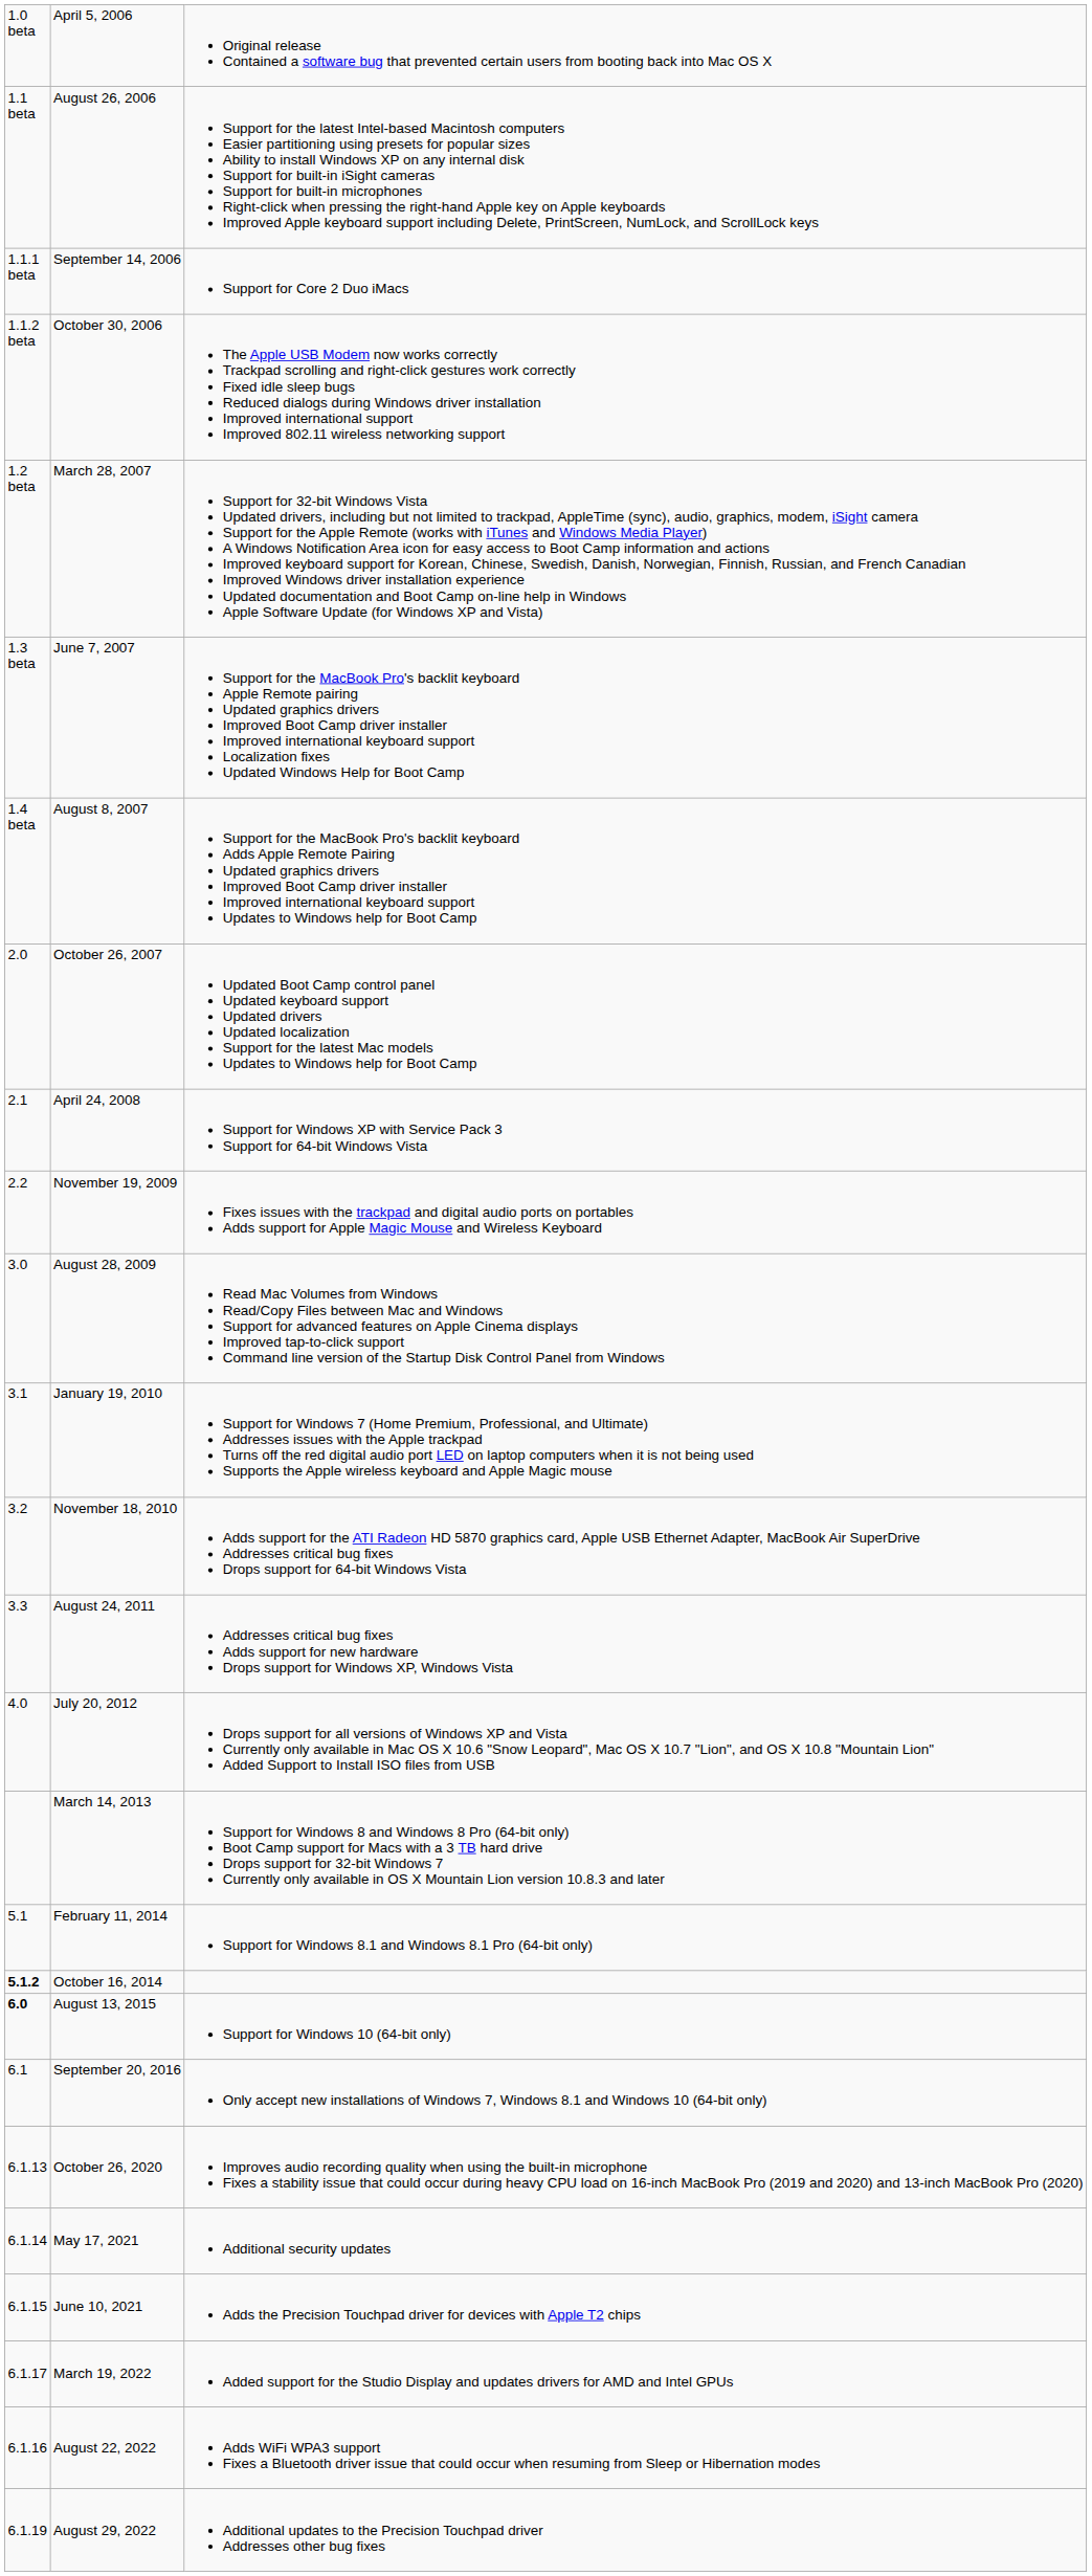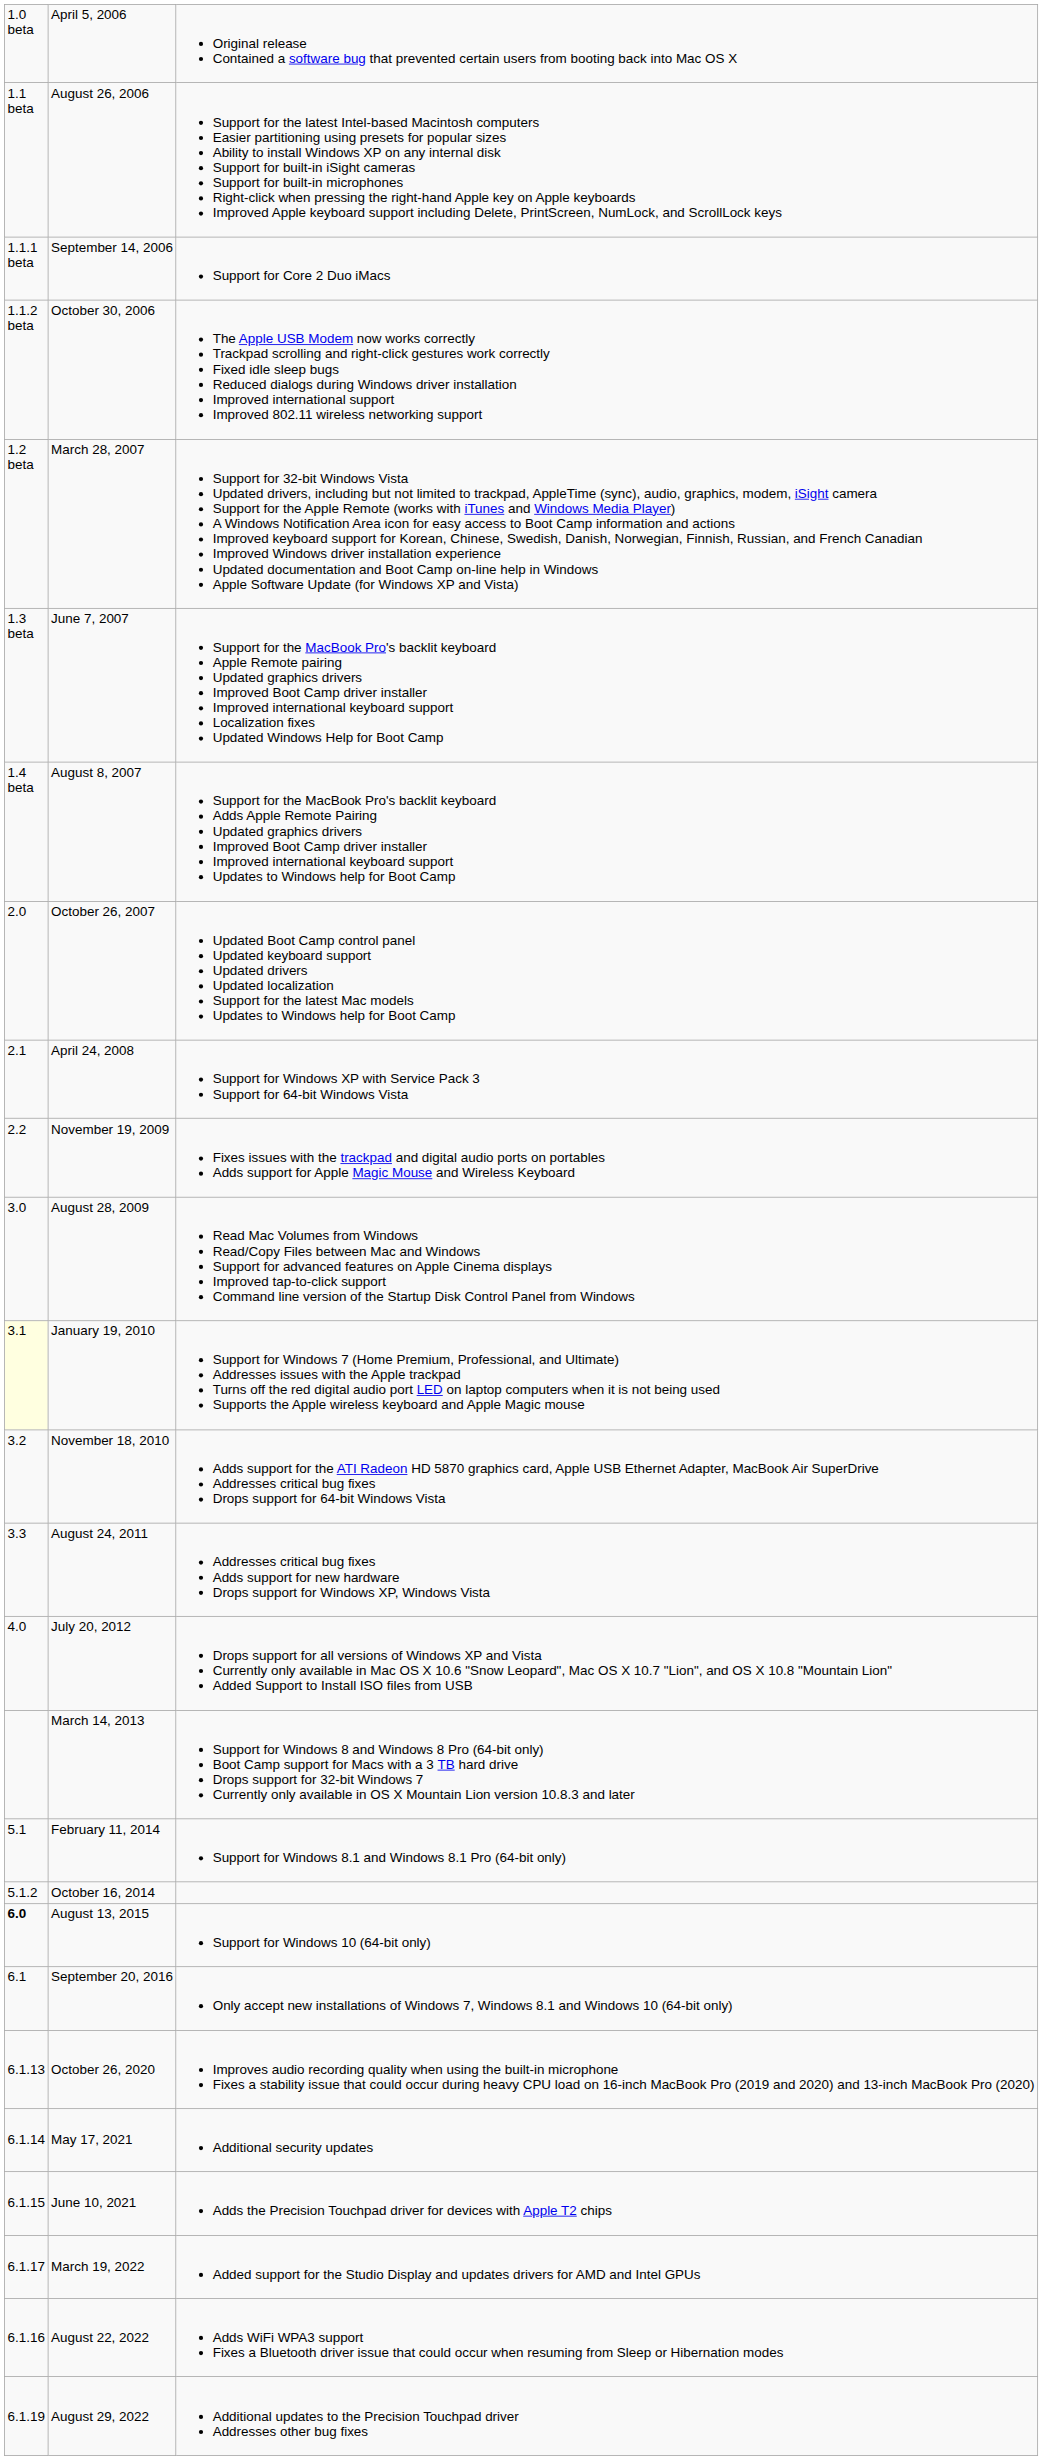January 19, 2010 | column 1: no background -> lightyellow background
October 16, 2014 | column 1: bold -> normal
